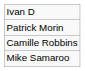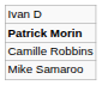row 2 | column 1: normal -> bold
